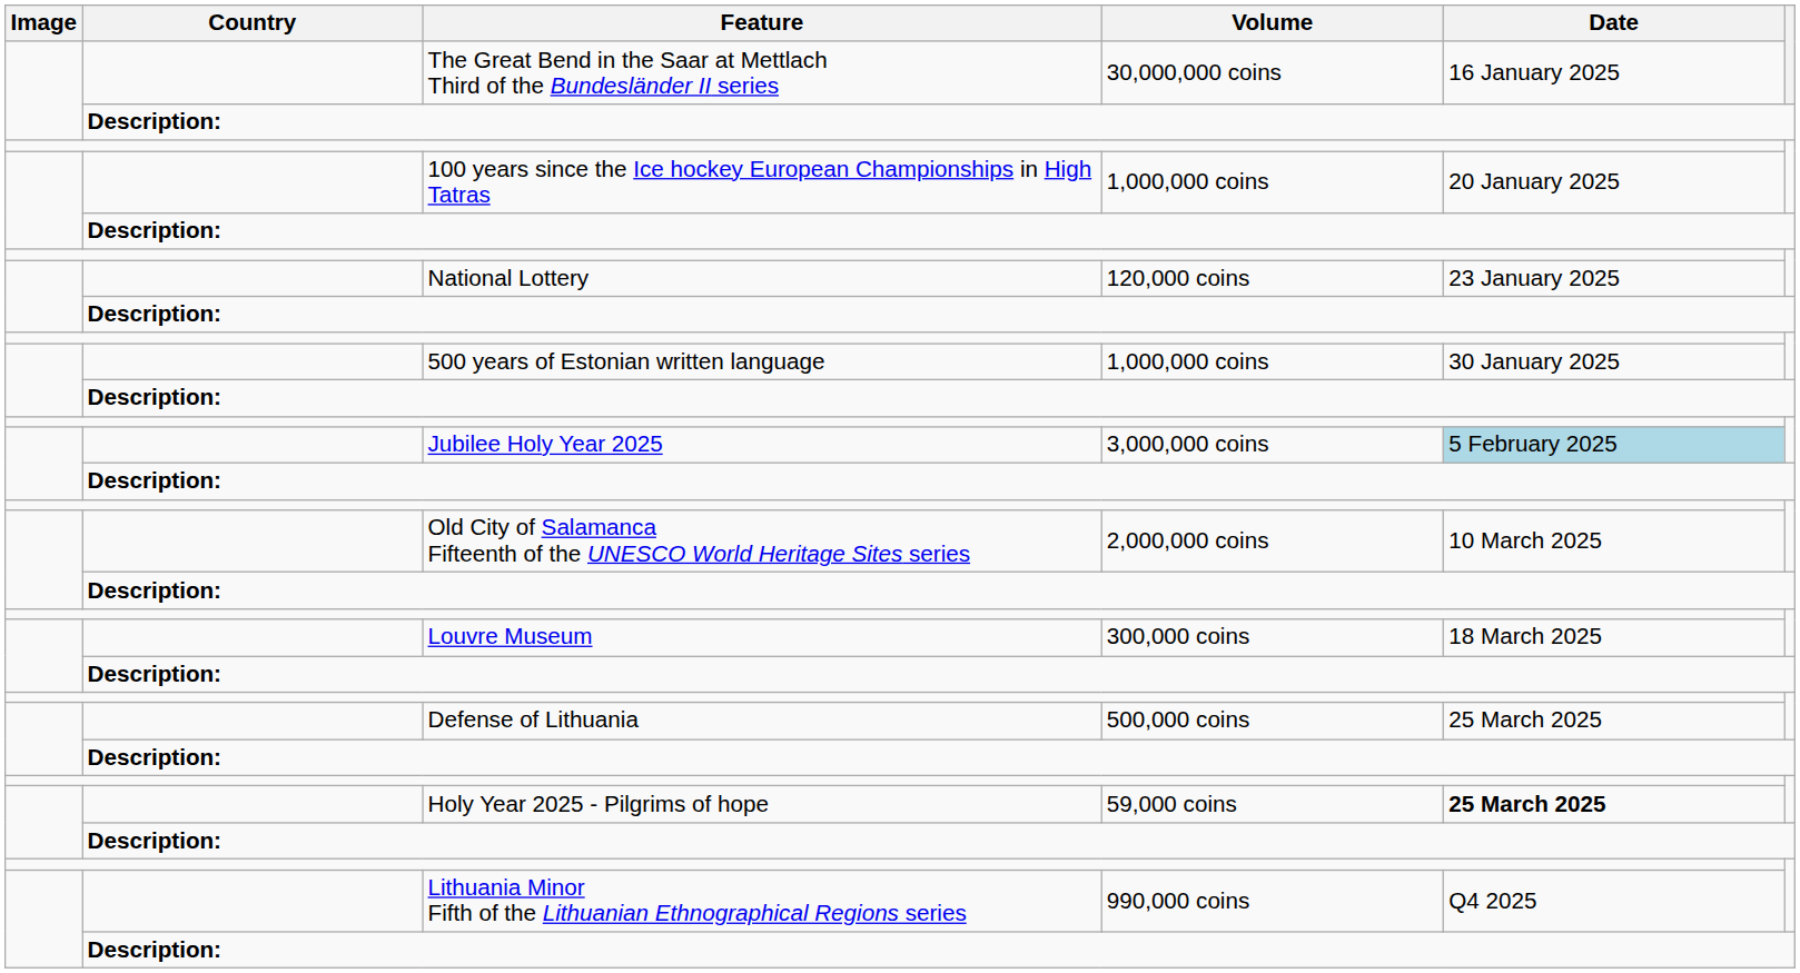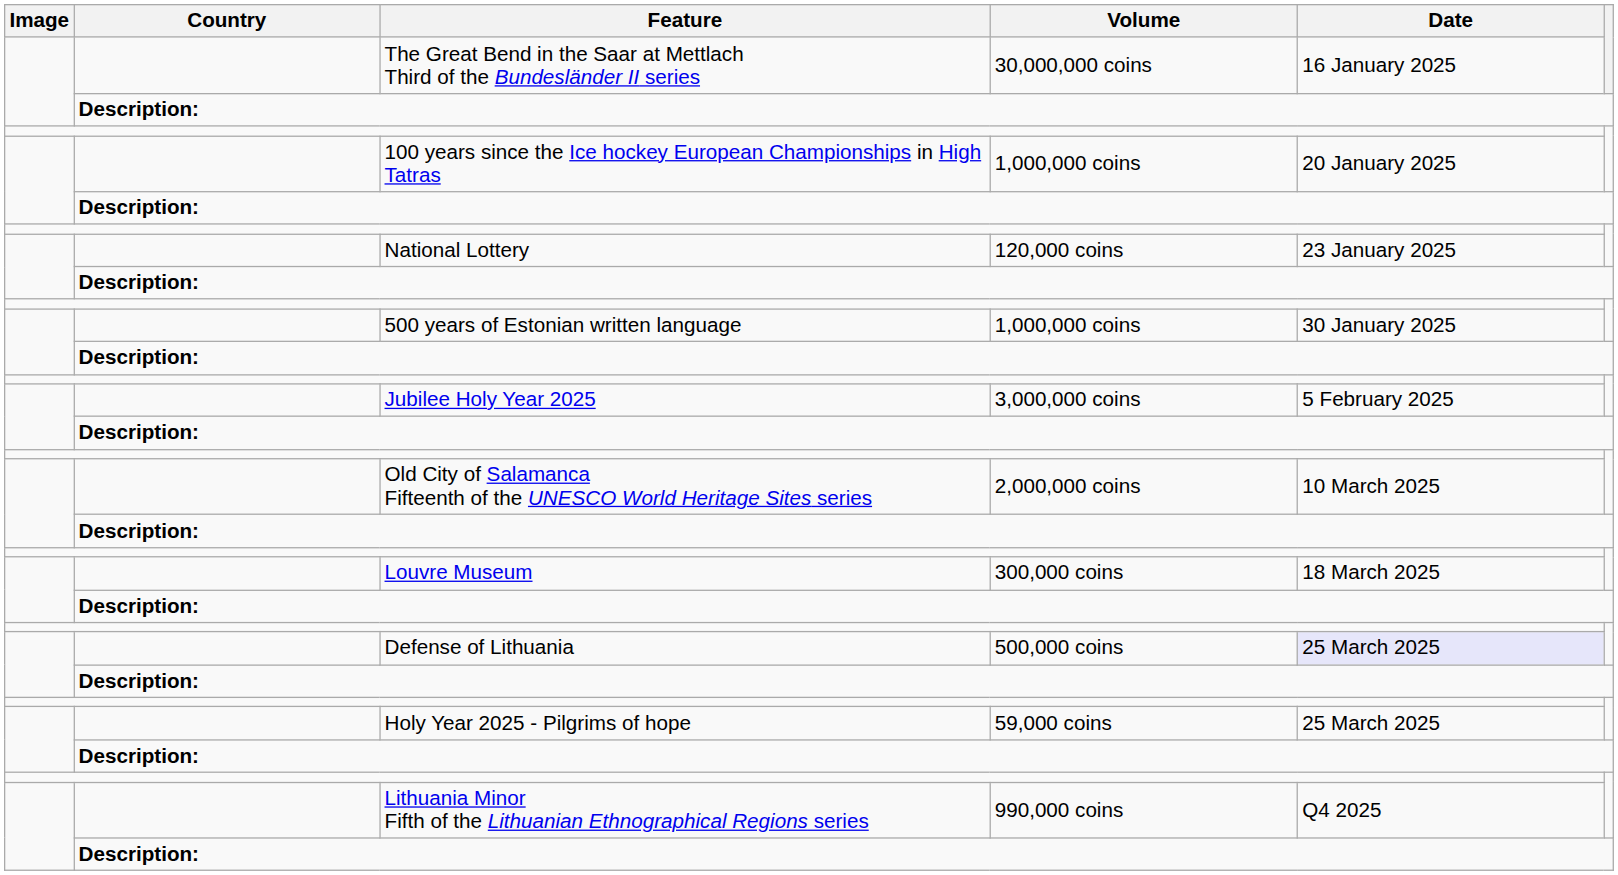Jubilee Holy Year 2025 | Date: lightblue background -> no background
Defense of Lithuania | Date: no background -> lavender background
Holy Year 2025 - Pilgrims of hope | Date: bold -> normal
